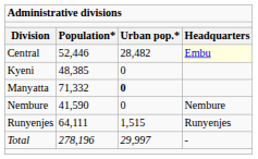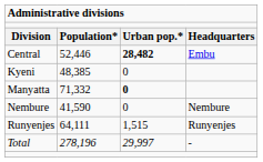Central | column 3: normal -> bold
Central | column 4: lightyellow background -> no background
